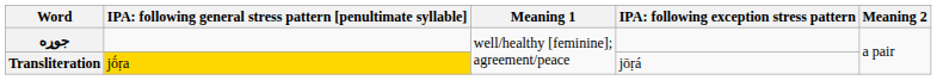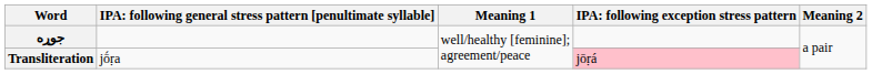Transliteration | column 2: gold background -> no background
Transliteration | column 4: no background -> pink background
